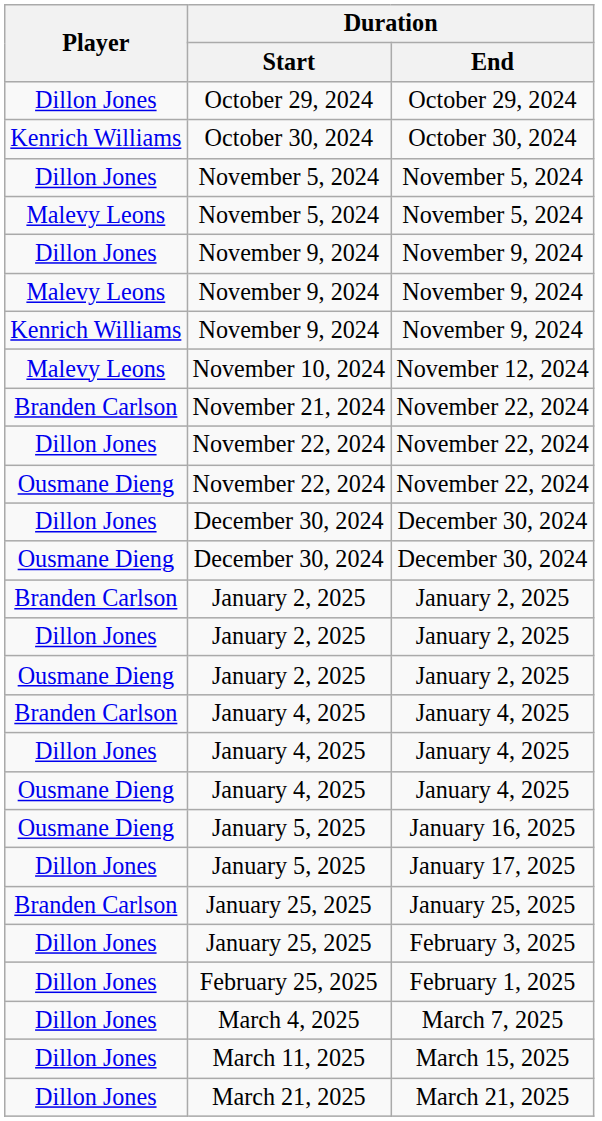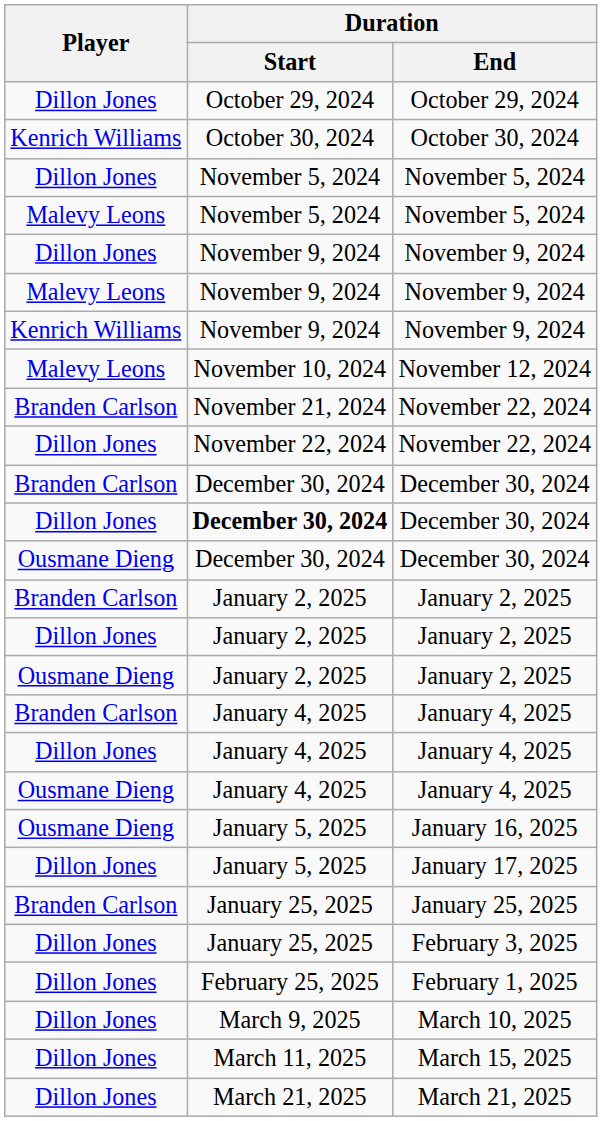- row: Ousmane Dieng | November 22, 2024 | November 22, 2024
+ row: Branden Carlson | December 30, 2024 | December 30, 2024
Dillon Jones / December 30, 2024 | Duration / Start: normal -> bold
- row: Dillon Jones | March 4, 2025 | March 7, 2025
+ row: Dillon Jones | March 9, 2025 | March 10, 2025
